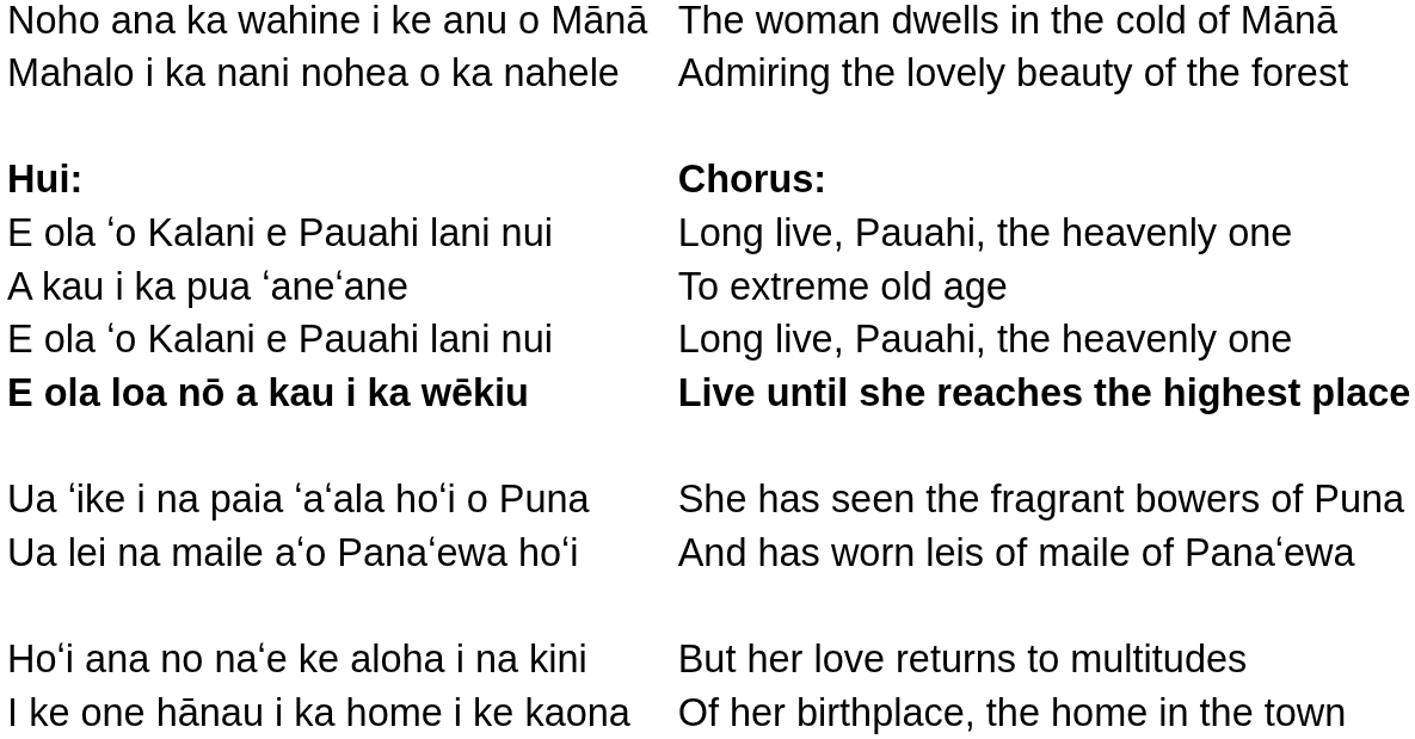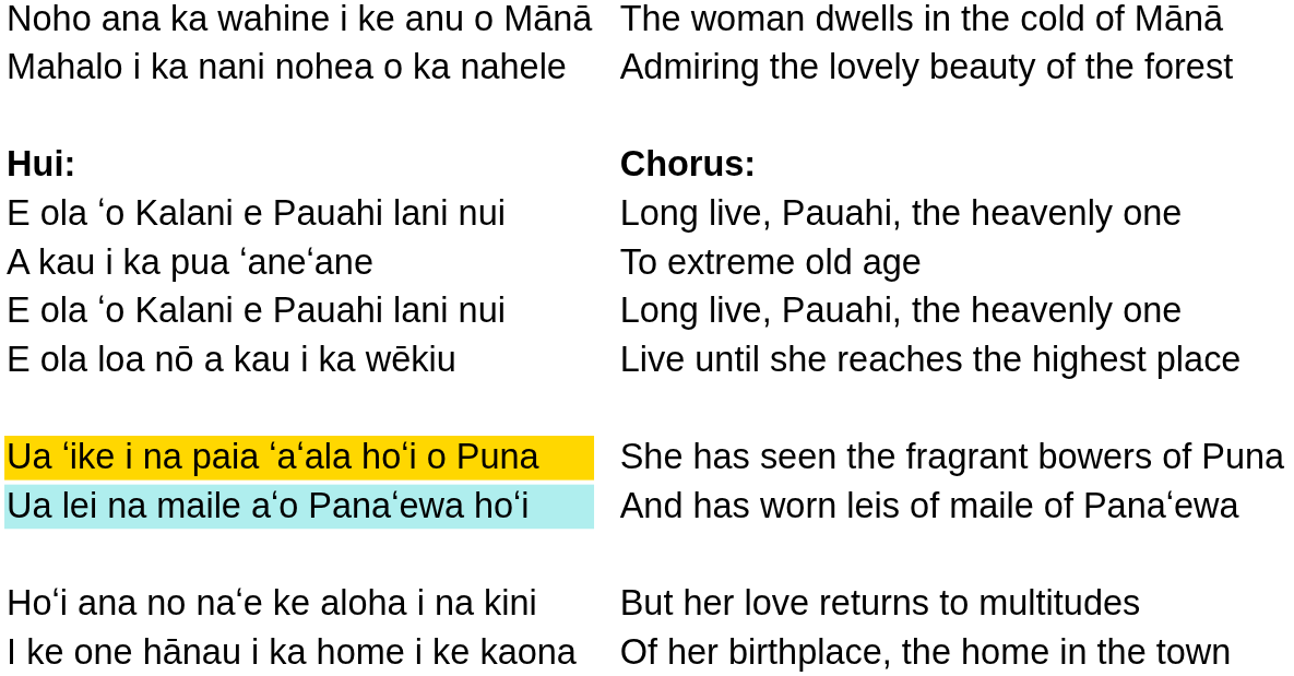E ola loa nō a kau i ka wēkiu | column 1: bold -> normal
E ola loa nō a kau i ka wēkiu | column 2: bold -> normal
Ua ʻike i na paia ʻaʻala hoʻi o Puna | column 1: no background -> gold background
Ua lei na maile aʻo Panaʻewa hoʻi | column 1: no background -> paleturquoise background
